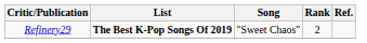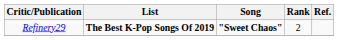Refinery29 | Song: normal -> bold
